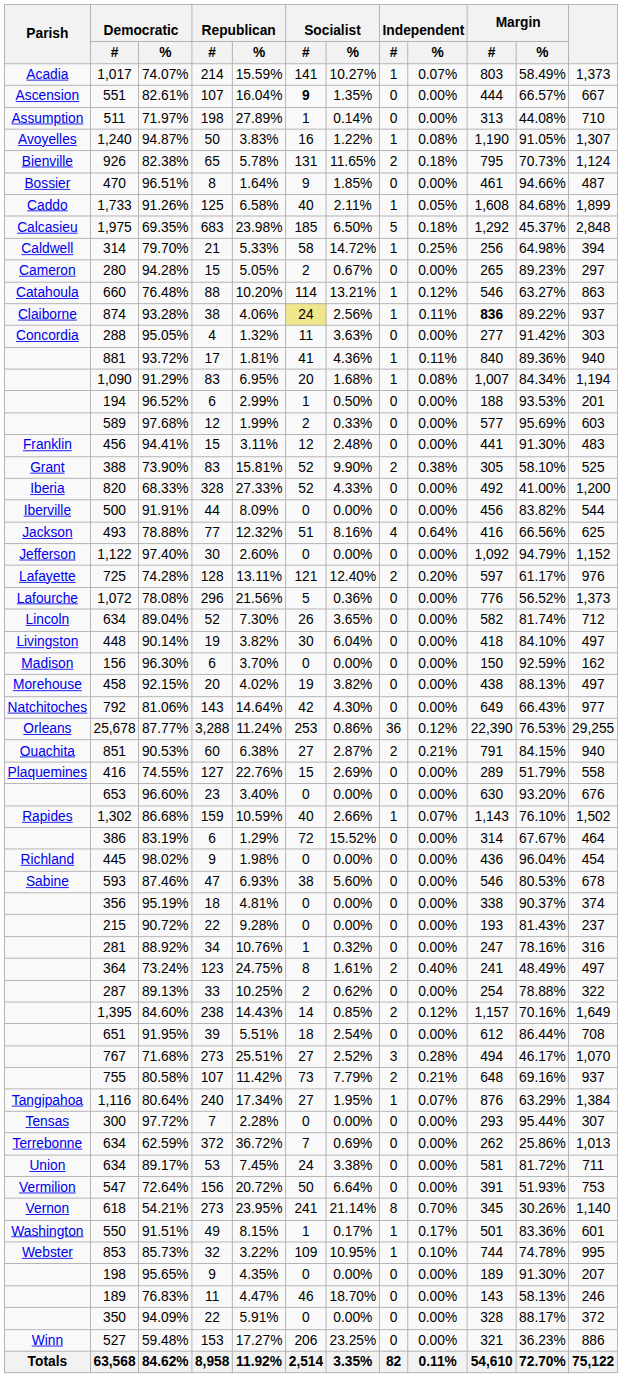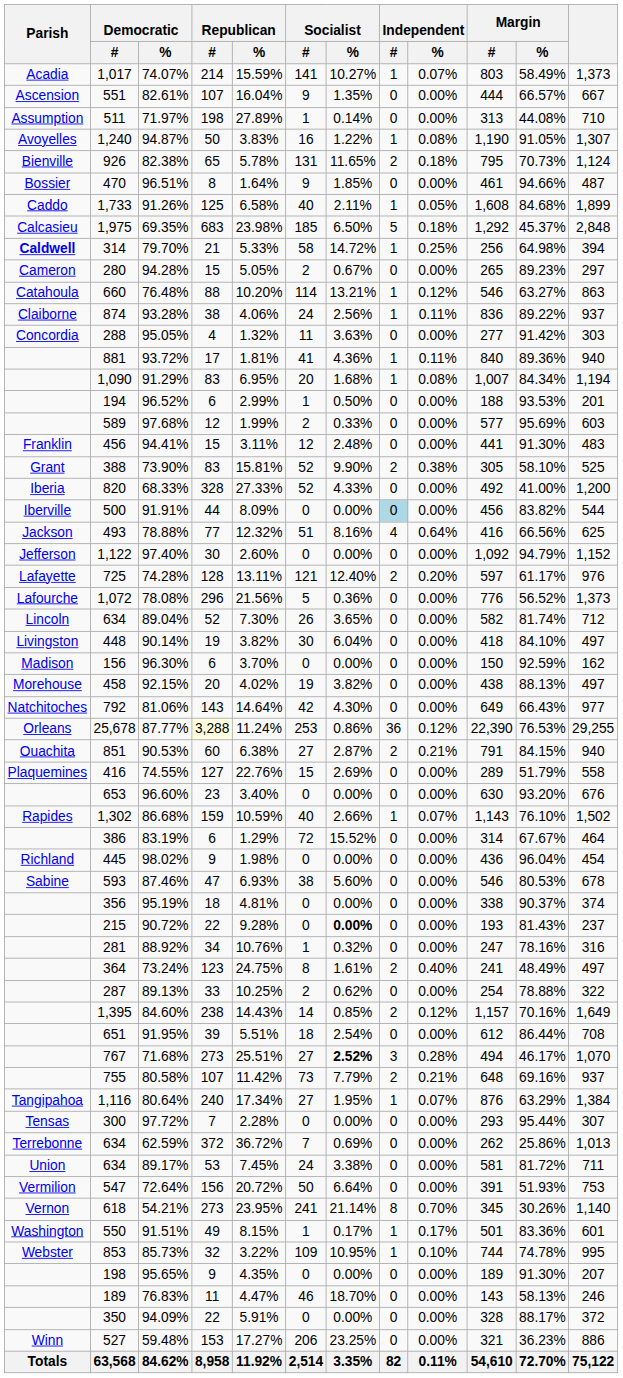82.61% | Socialist / #: bold -> normal
79.70% | Parish: normal -> bold
93.28% | Socialist / #: khaki background -> no background
93.28% | Margin / #: bold -> normal
91.91% | Independent / #: no background -> lightblue background
87.77% | Republican / #: no background -> lightyellow background
90.72% | Socialist / %: normal -> bold
71.68% | Socialist / %: normal -> bold
